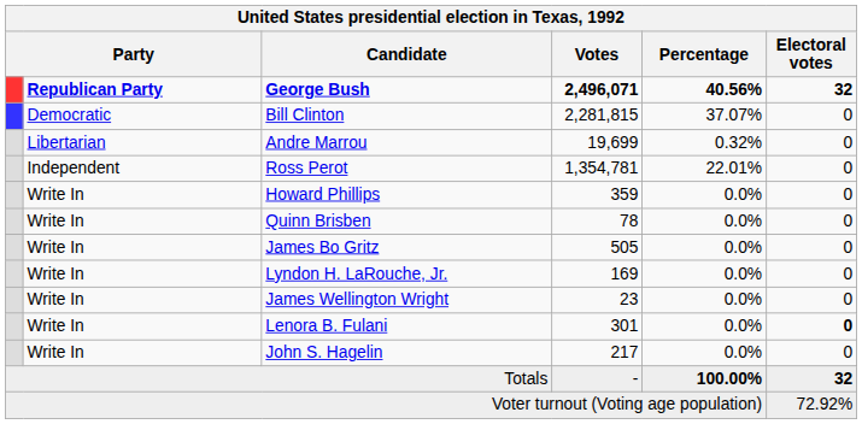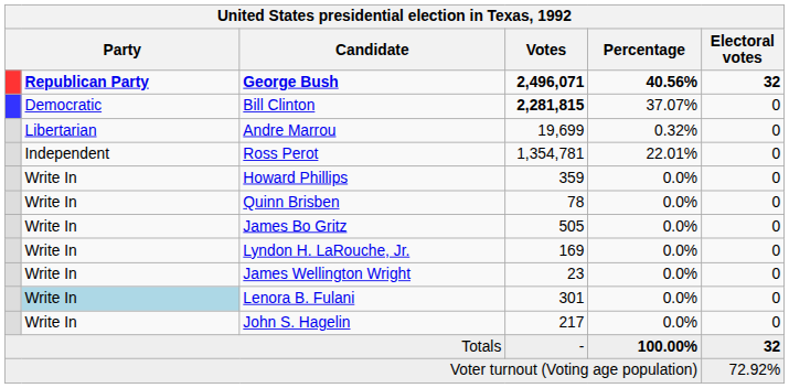Bill Clinton | Votes: normal -> bold
Lenora B. Fulani | column 2: no background -> lightblue background
Lenora B. Fulani | Electoral votes: bold -> normal
